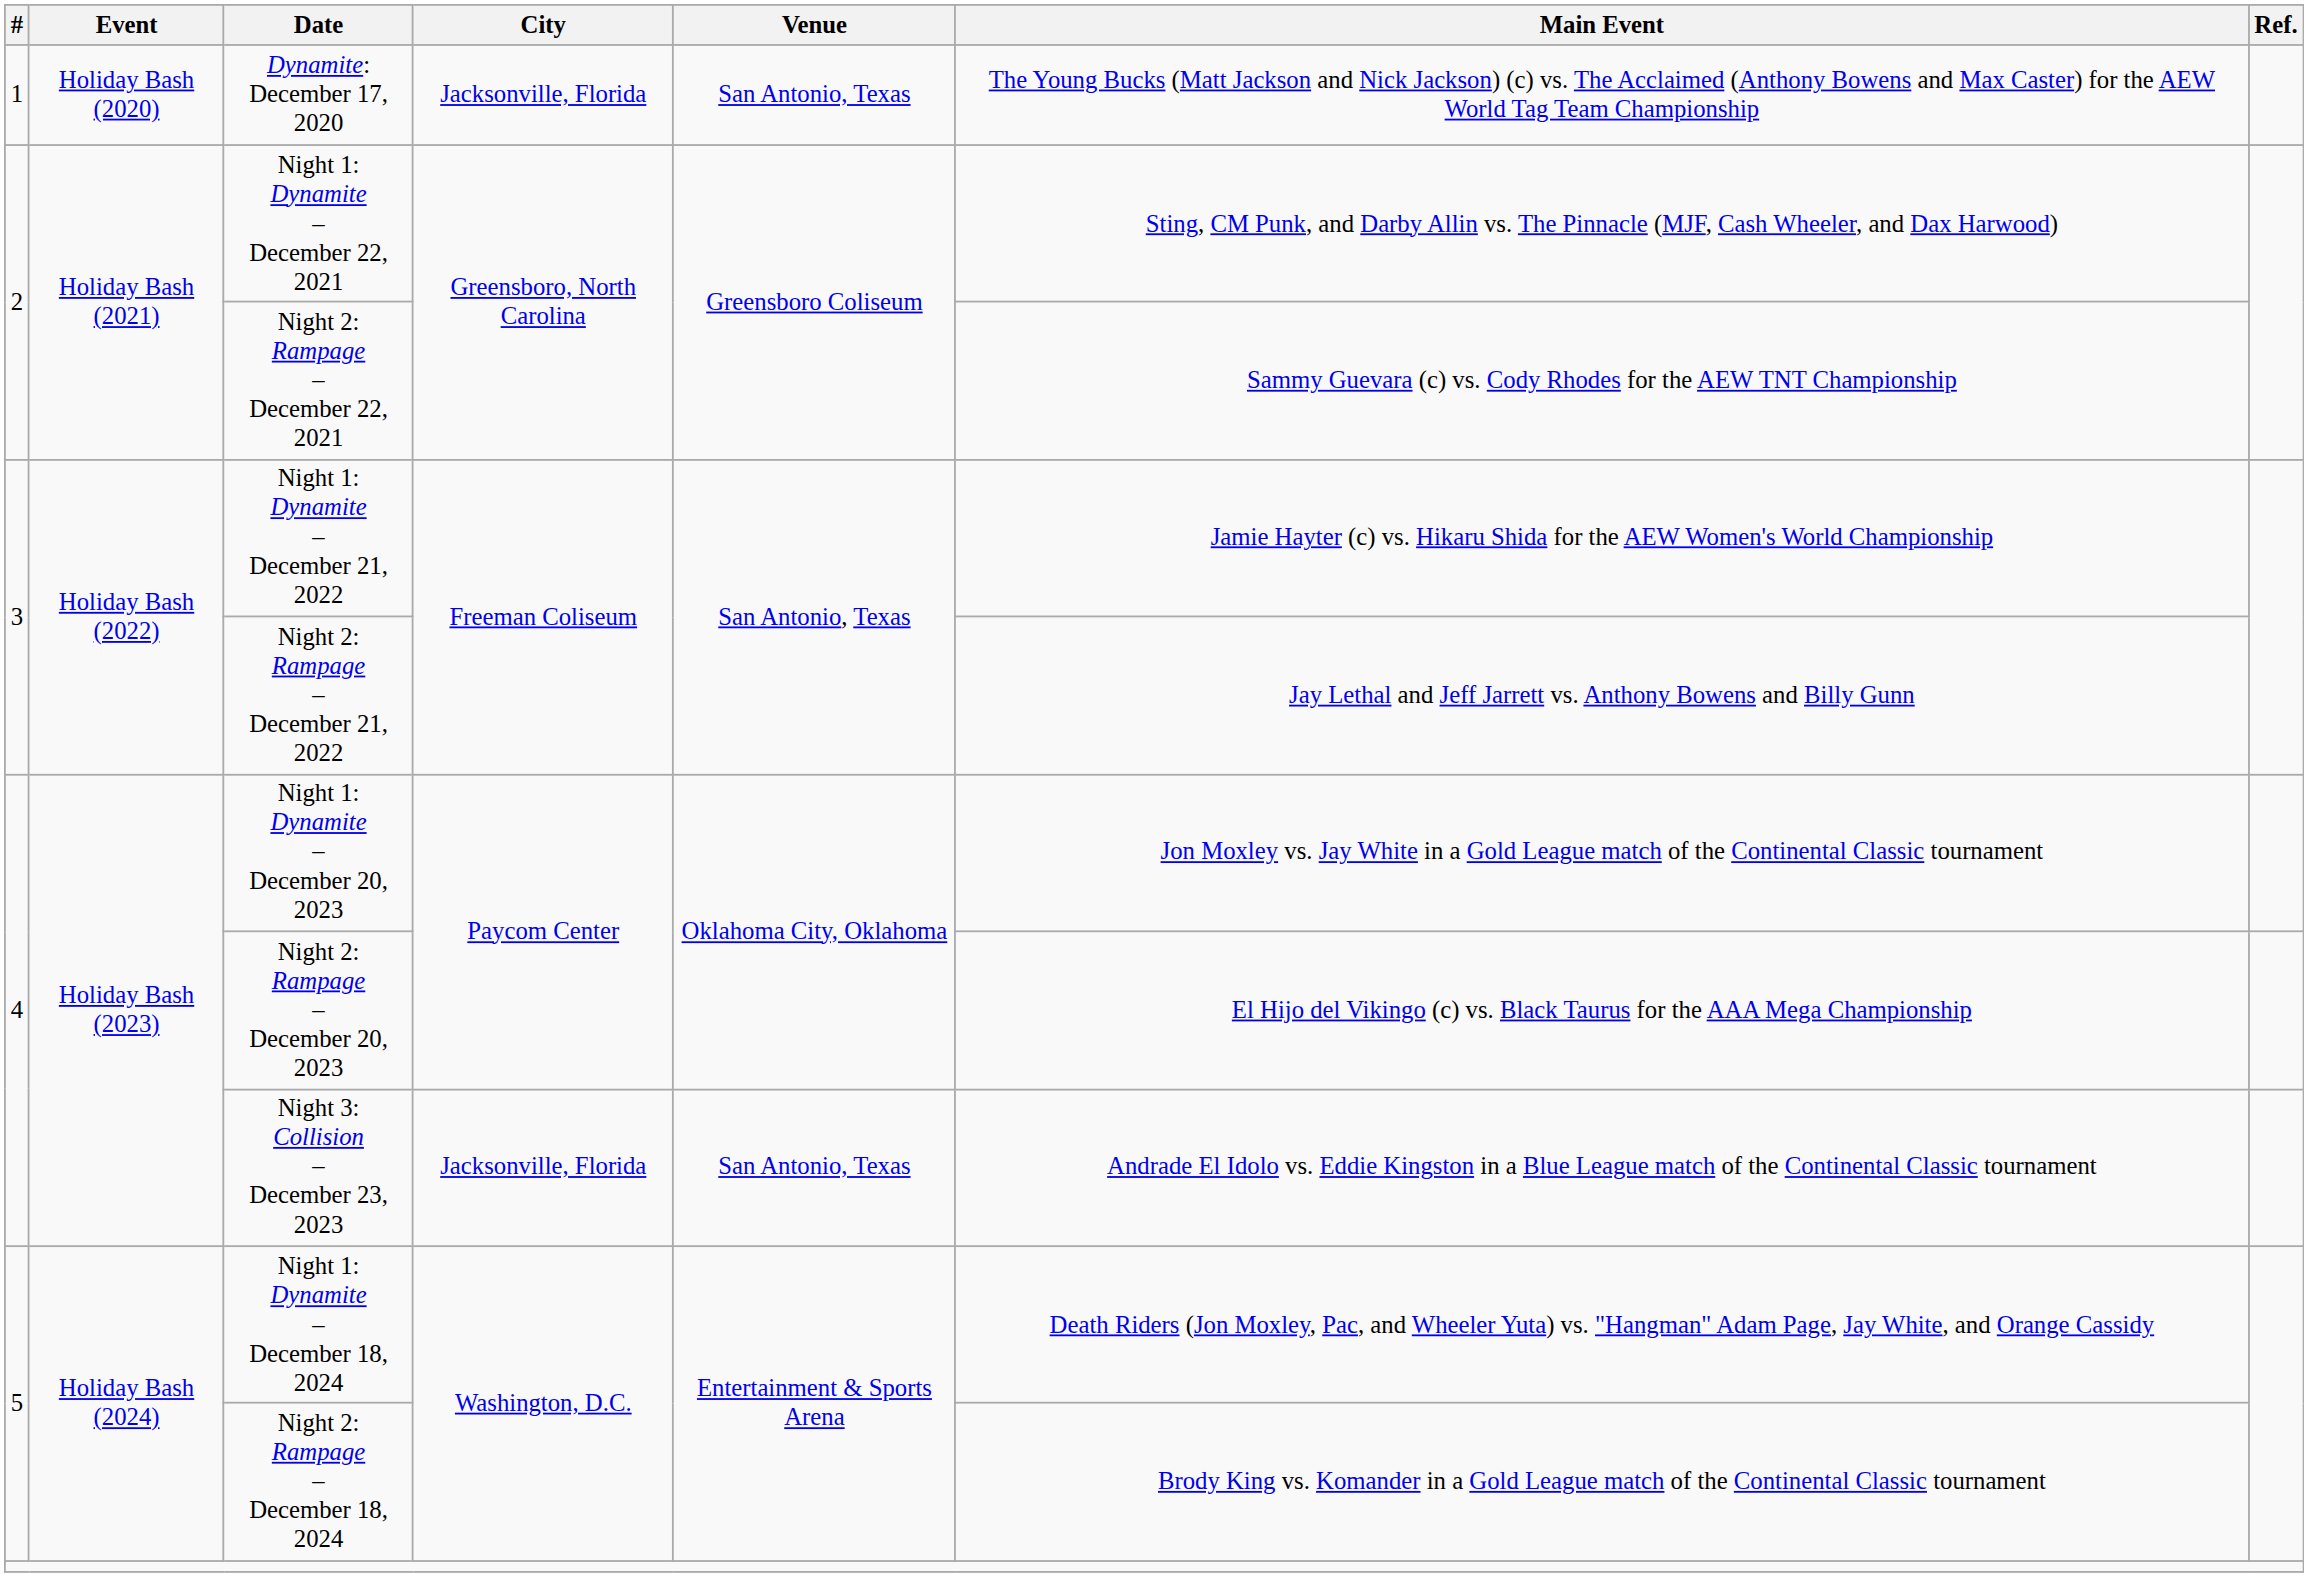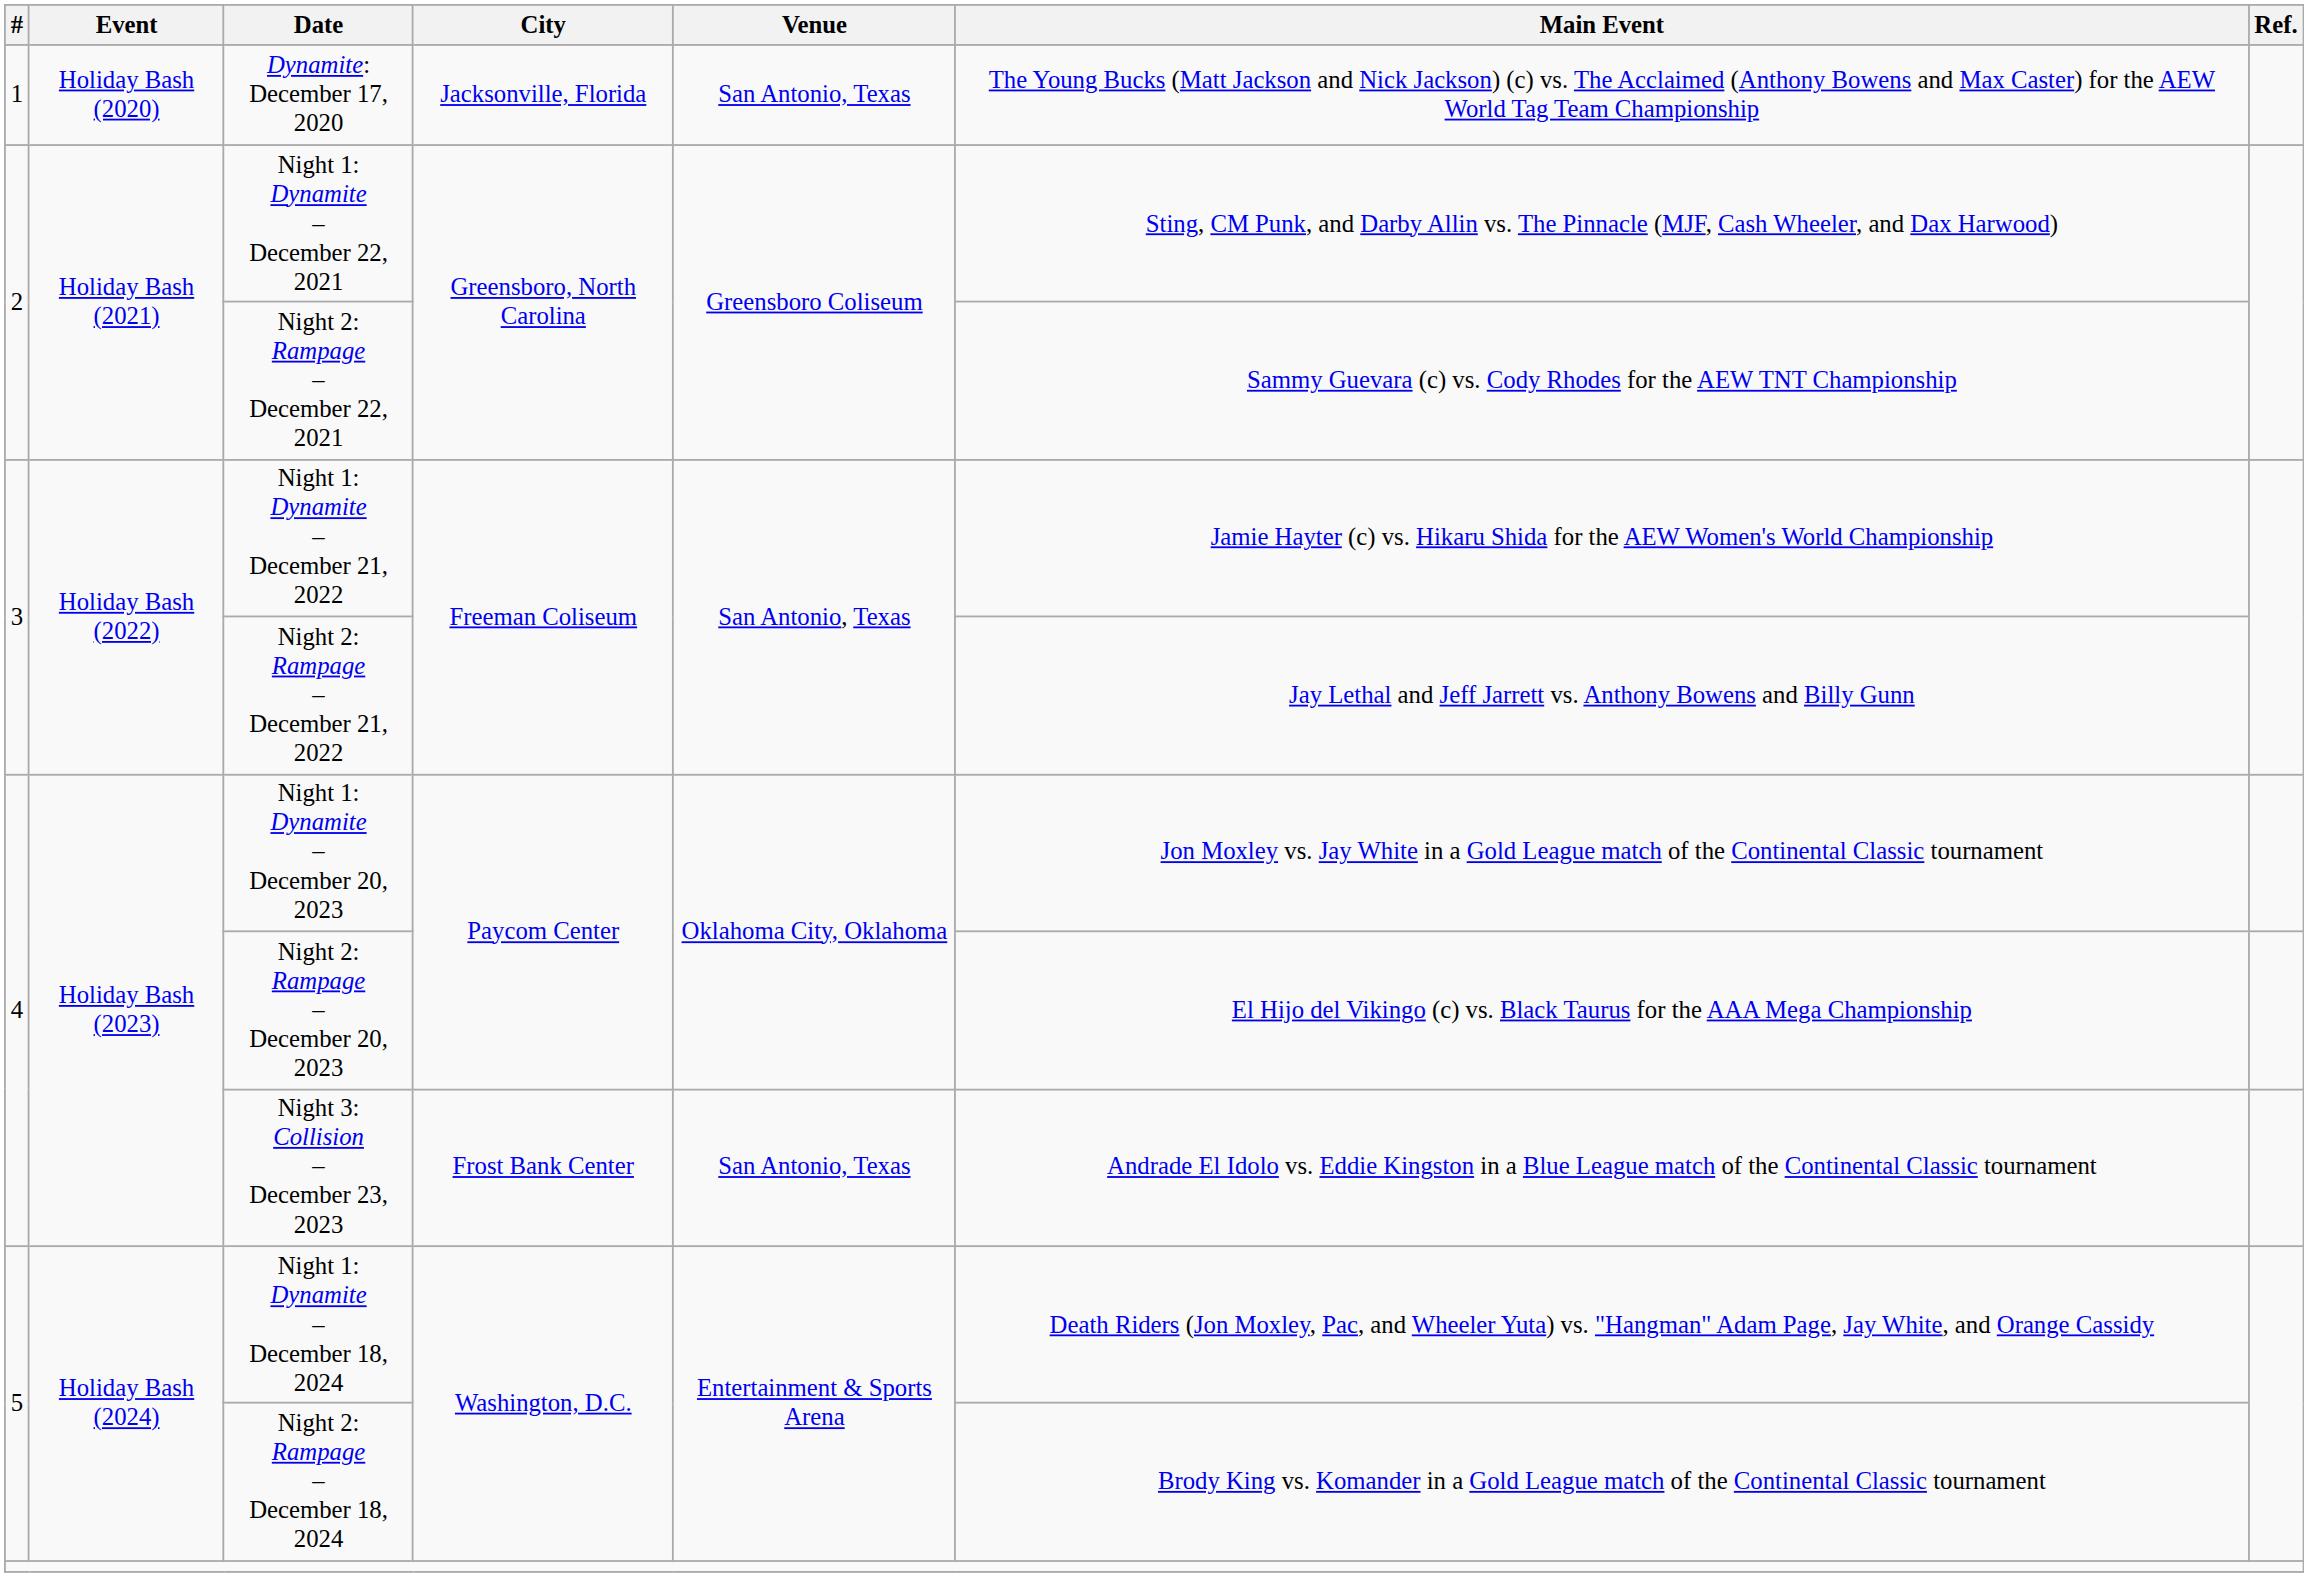Night 3: Collision – December 23, 2023 | City: Jacksonville, Florida -> Frost Bank Center
